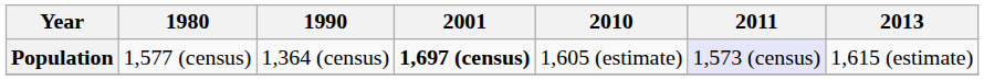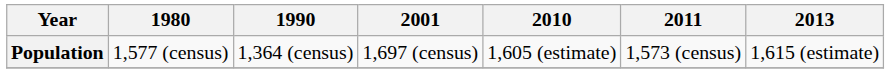Population | 2001: bold -> normal
Population | 2011: lavender background -> no background
